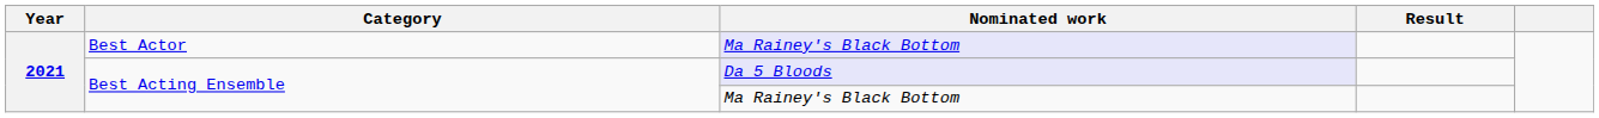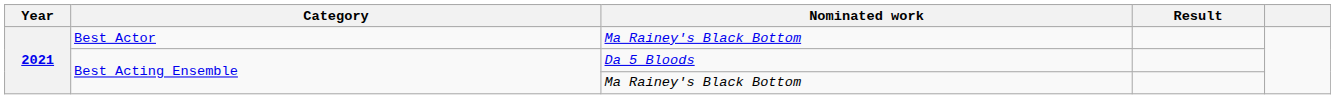Best Actor | Nominated work: lavender background -> no background
Best Acting Ensemble / Da 5 Bloods | Nominated work: lavender background -> no background
